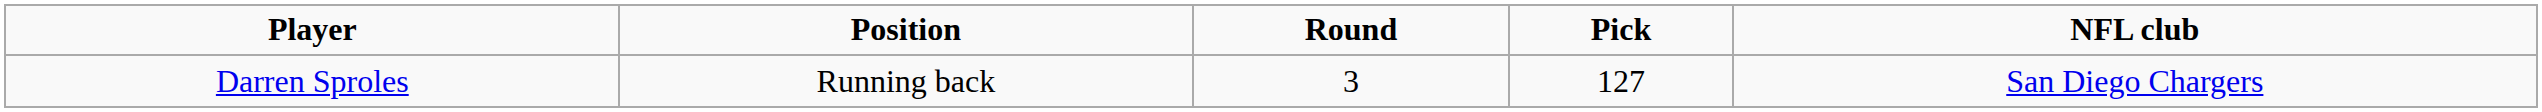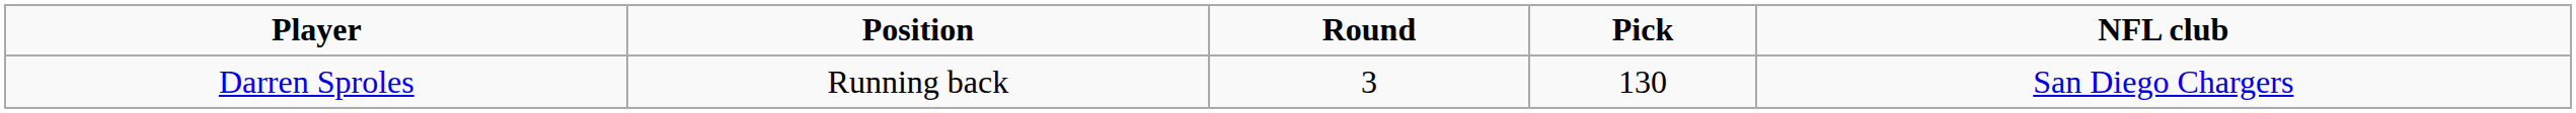Darren Sproles | Pick: 127 -> 130
